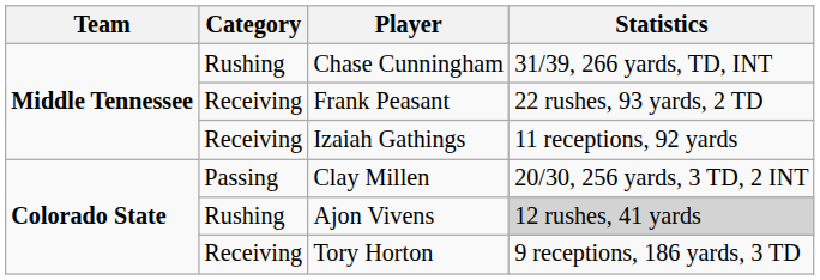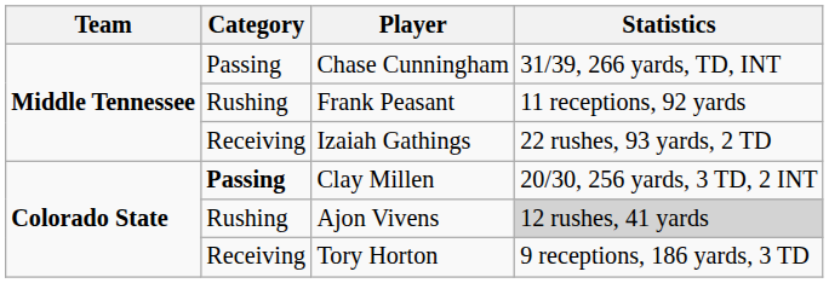Chase Cunningham | Category: Rushing -> Passing
Frank Peasant | Category: Receiving -> Rushing
Frank Peasant | Statistics: 22 rushes, 93 yards, 2 TD -> 11 receptions, 92 yards
Izaiah Gathings | Statistics: 11 receptions, 92 yards -> 22 rushes, 93 yards, 2 TD
Clay Millen | Category: normal -> bold
